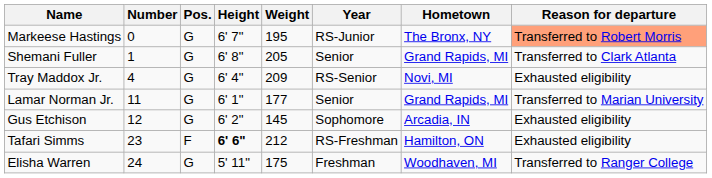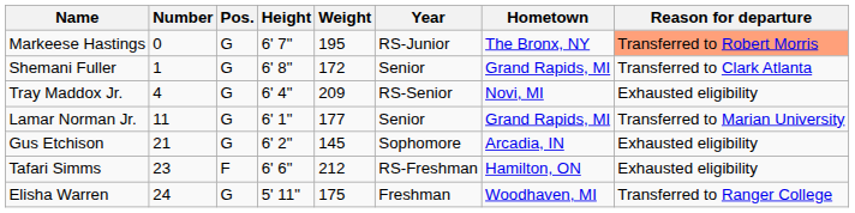Shemani Fuller | Weight: 205 -> 172
Gus Etchison | Number: 12 -> 21
Tafari Simms | Height: bold -> normal
